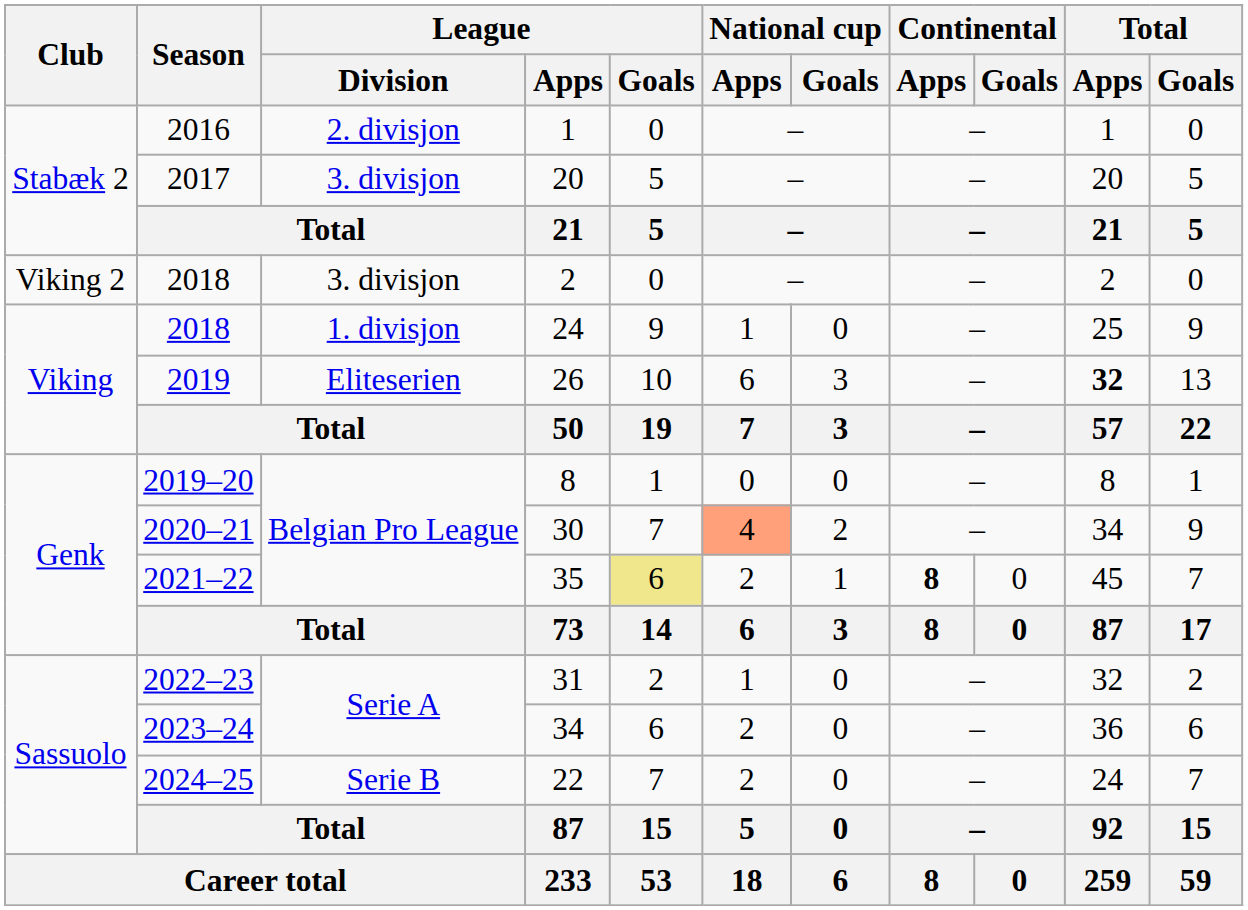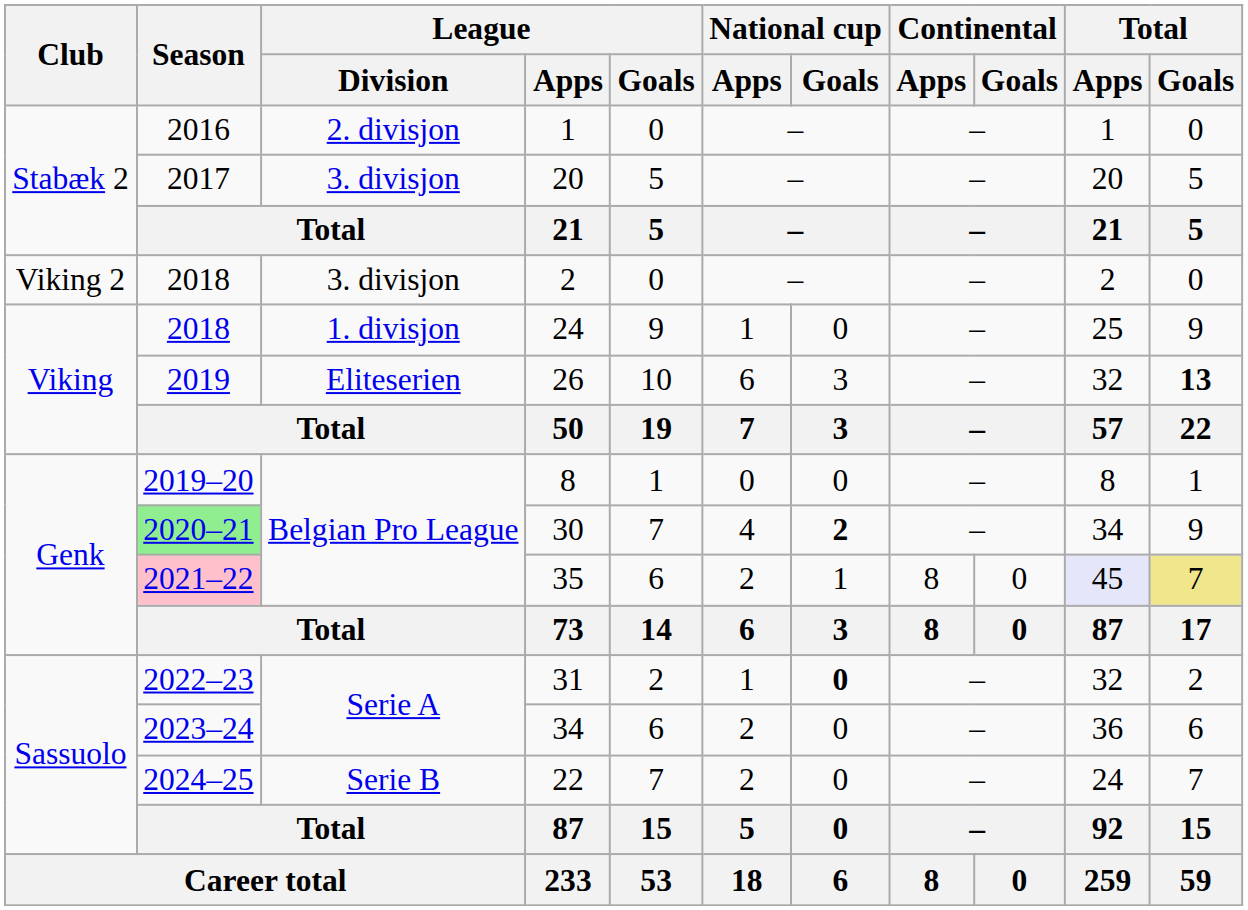26 | Total / Apps: bold -> normal
26 | Total / Goals: normal -> bold
30 | Season: no background -> lightgreen background
30 | National cup / Apps: lightsalmon background -> no background
30 | National cup / Goals: normal -> bold
35 | Season: no background -> pink background
35 | League / Goals: khaki background -> no background
35 | Continental / Apps: bold -> normal
35 | Total / Apps: no background -> lavender background
35 | Total / Goals: no background -> khaki background
31 | National cup / Goals: normal -> bold
